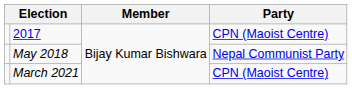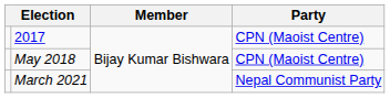May 2018 | Party: Nepal Communist Party -> CPN (Maoist Centre)
March 2021 | Party: CPN (Maoist Centre) -> Nepal Communist Party
